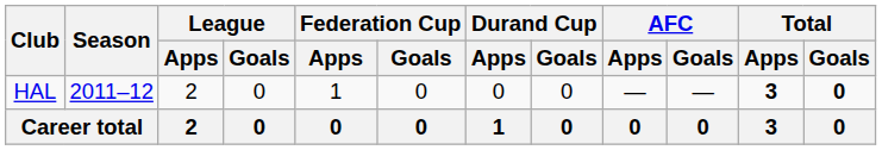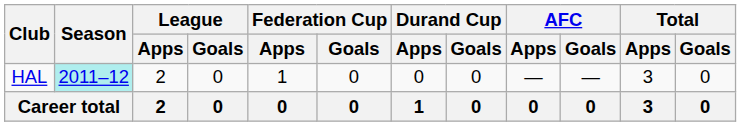HAL | Season: no background -> paleturquoise background
HAL | Total / Apps: bold -> normal
HAL | Total / Goals: bold -> normal
